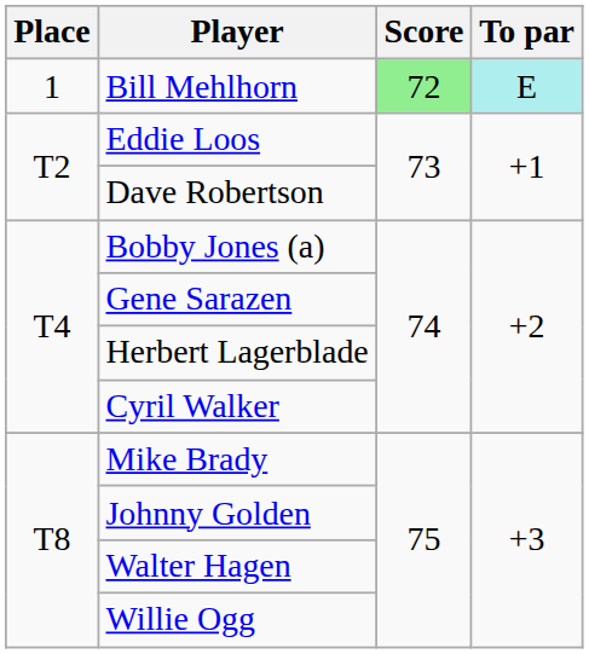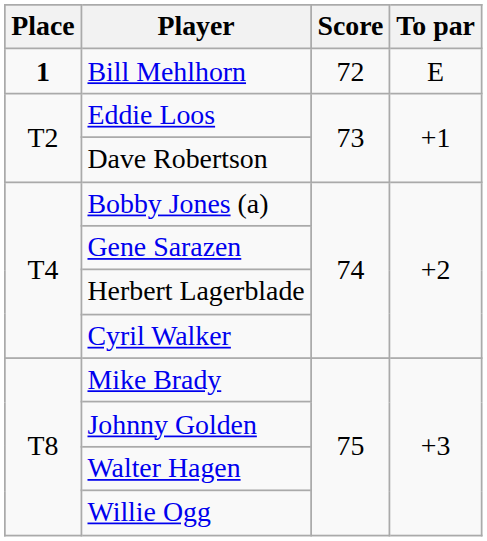Bill Mehlhorn | Place: normal -> bold
Bill Mehlhorn | Score: lightgreen background -> no background
Bill Mehlhorn | To par: paleturquoise background -> no background
